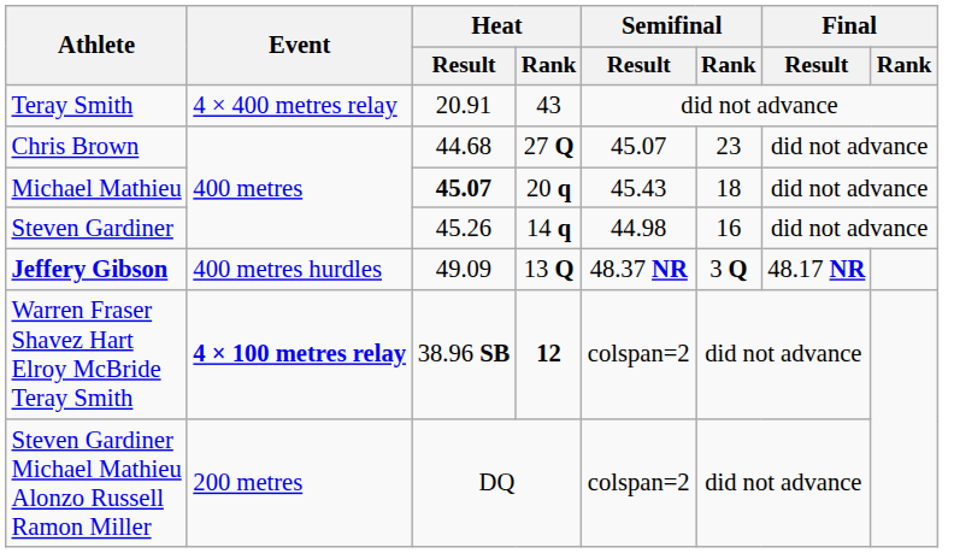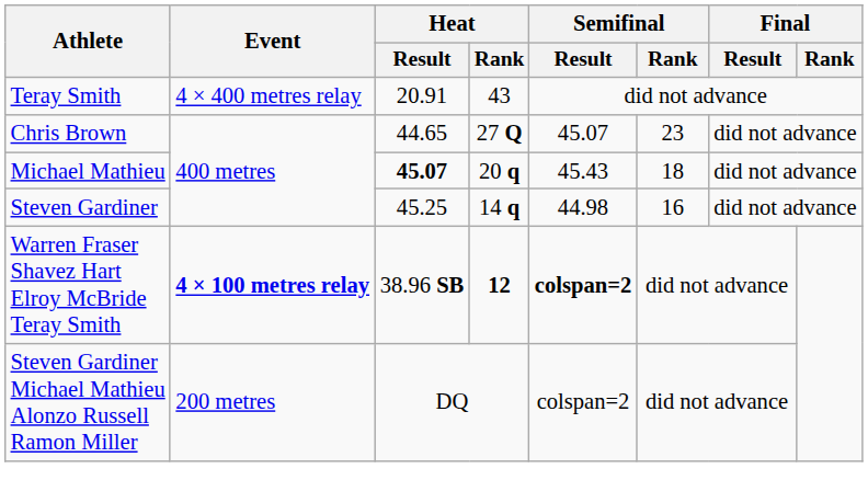Chris Brown | Heat / Result: 44.68 -> 44.65
Steven Gardiner | Heat / Result: 45.26 -> 45.25
- row: Jeffery Gibson | 400 metres hurdles | 49.09 | 13 Q | 48.37 NR | 3 Q | 48.17 NR
Warren Fraser Shavez Hart Elroy McBride Teray Smith | Semifinal / Result: normal -> bold
